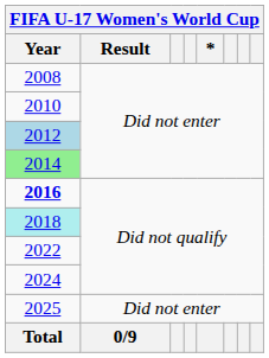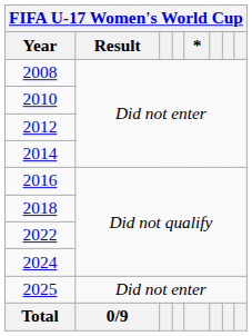2012 | Year: lightblue background -> no background
2014 | Year: lightgreen background -> no background
2016 | Year: bold -> normal
2018 | Year: paleturquoise background -> no background
